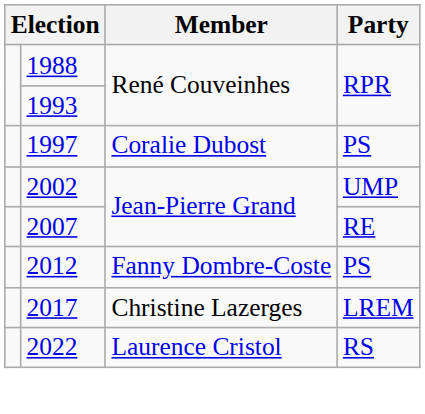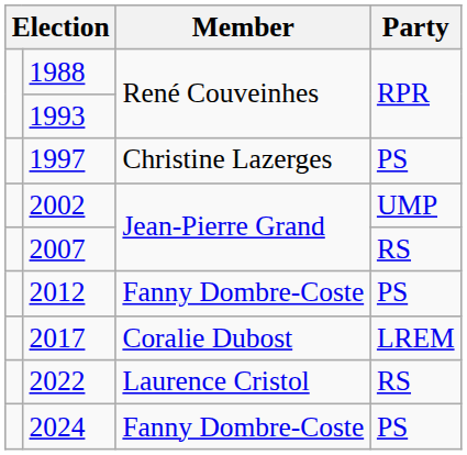1997 | Member: Coralie Dubost -> Christine Lazerges
2007 | Party: RE -> RS
2017 | Member: Christine Lazerges -> Coralie Dubost
+ row: 2024 | Fanny Dombre-Coste | PS
